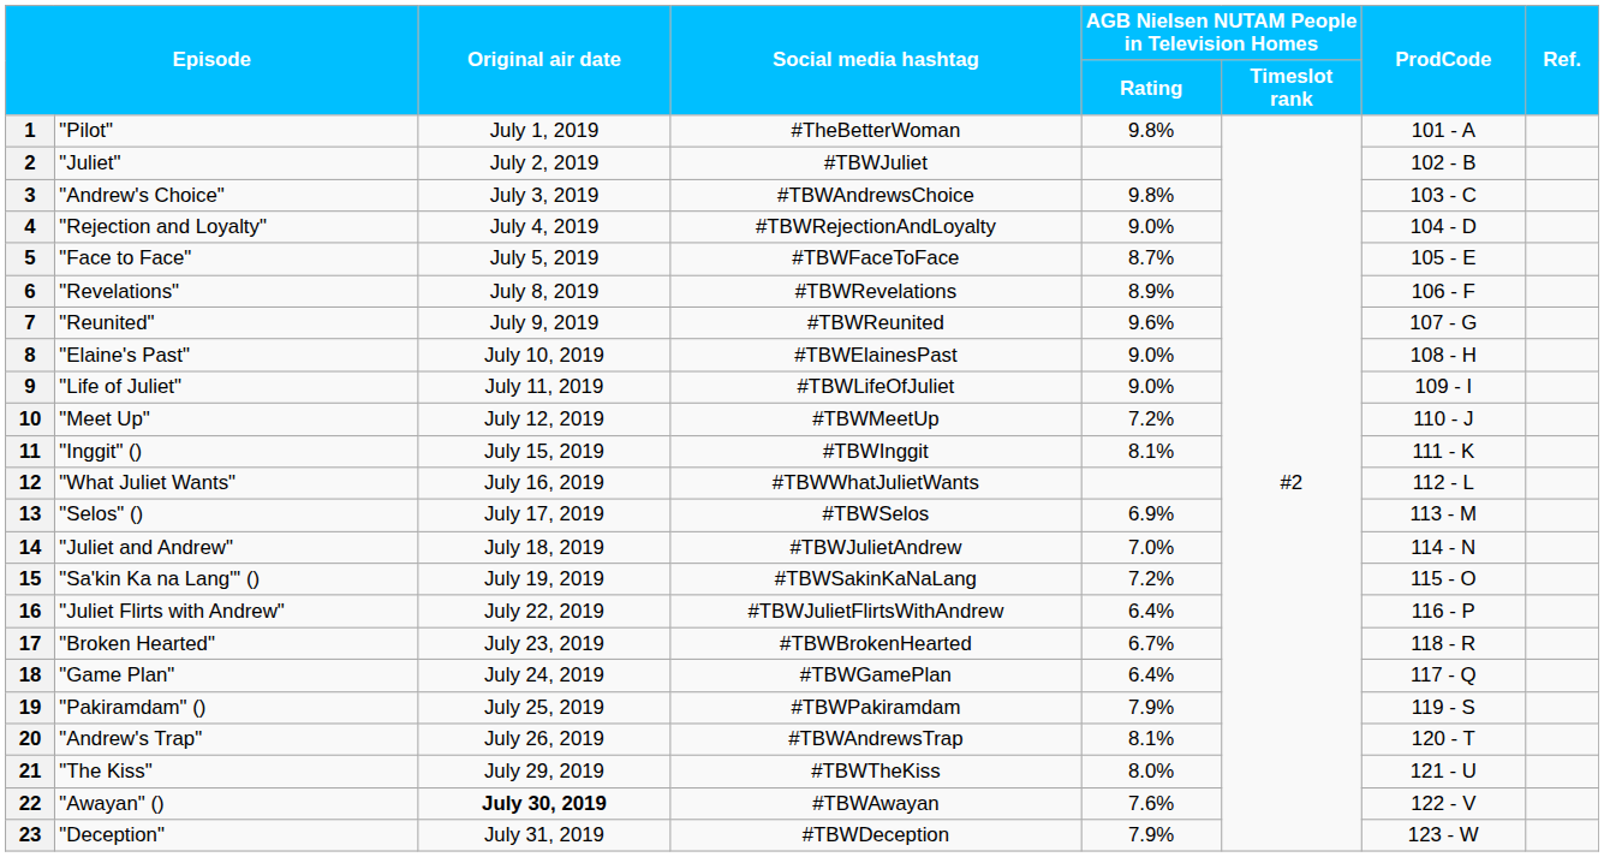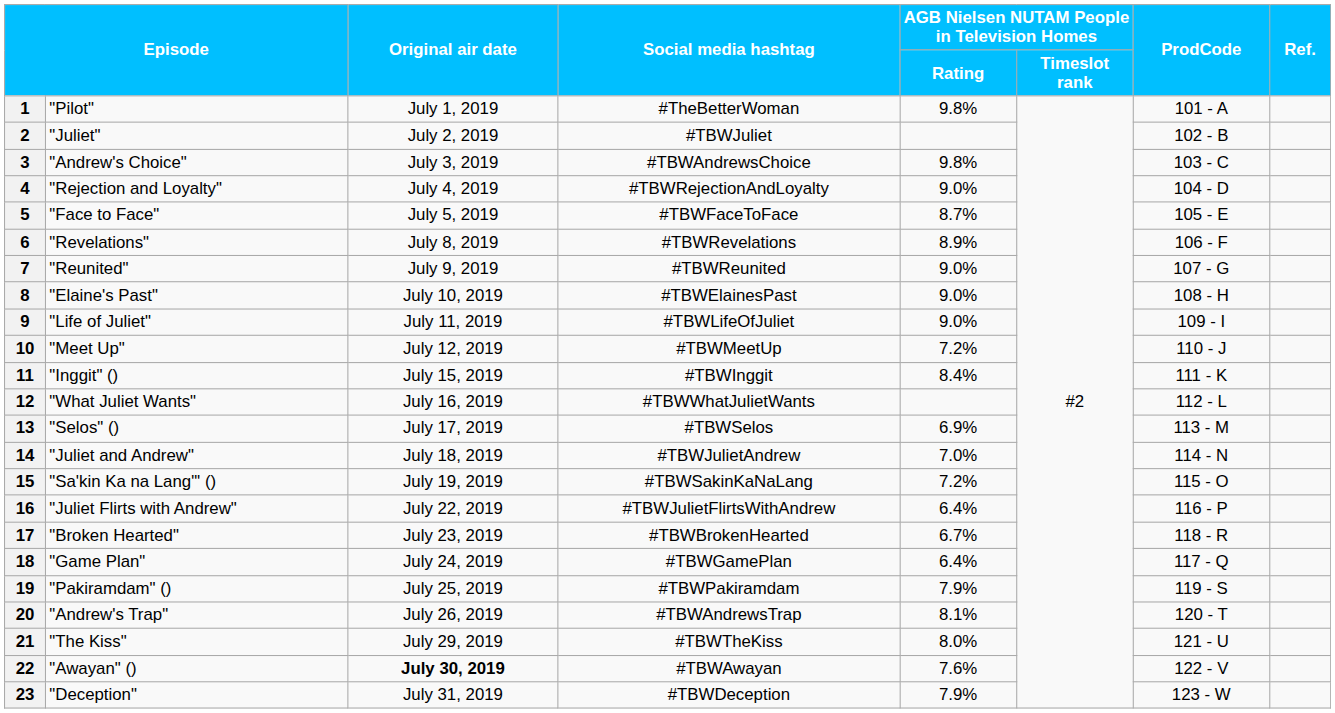7 | AGB Nielsen NUTAM People in Television Homes / Rating: 9.6% -> 9.0%
11 | AGB Nielsen NUTAM People in Television Homes / Rating: 8.1% -> 8.4%
